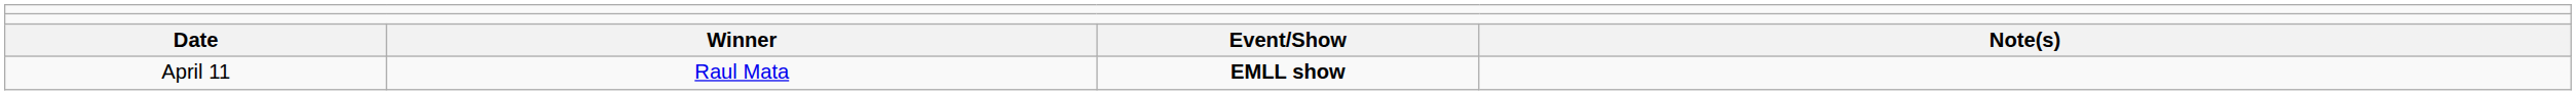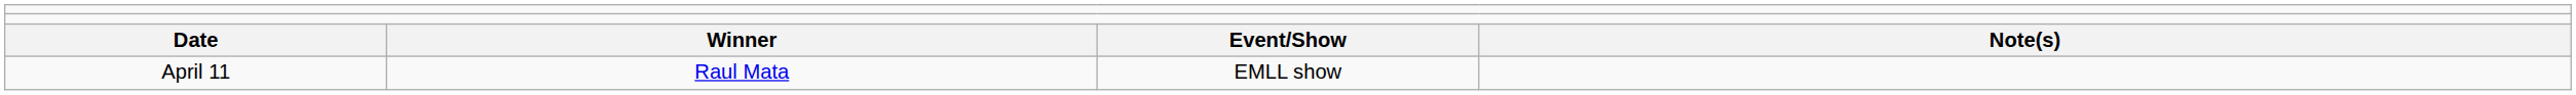April 11 | column 3: bold -> normal
